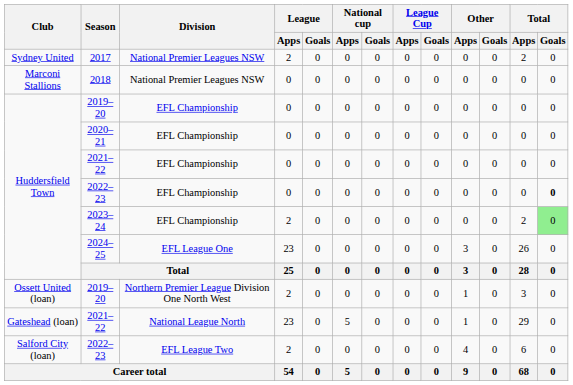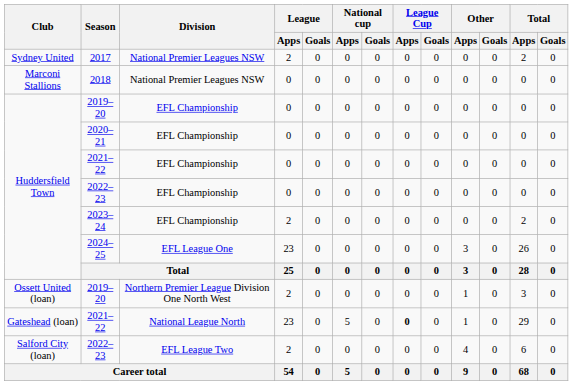Huddersfield Town / 2022–23 | Total / Goals: bold -> normal
2023–24 | Total / Goals: lightgreen background -> no background
Gateshead (loan) / 2021–22 | League Cup / Apps: normal -> bold
